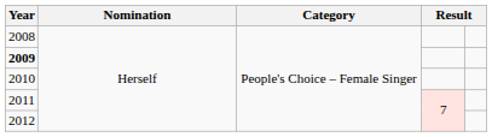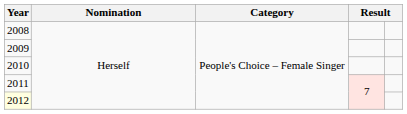2009 | Year: bold -> normal
2012 | Year: no background -> lightyellow background
